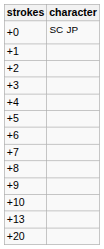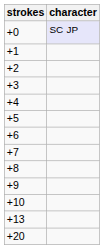+0 | character: no background -> lavender background
